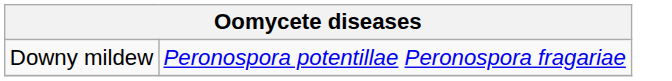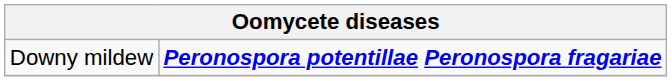Downy mildew | column 2: normal -> bold
